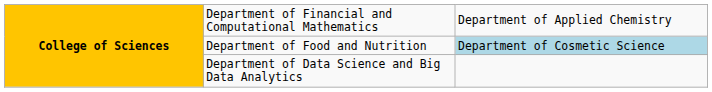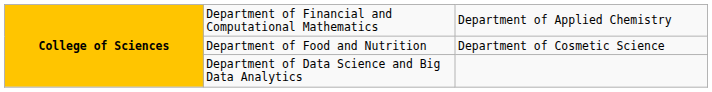Department of Food and Nutrition | column 3: lightblue background -> no background
